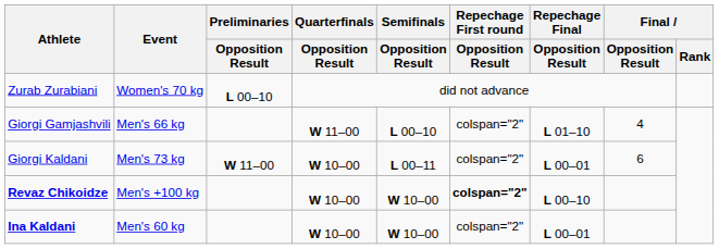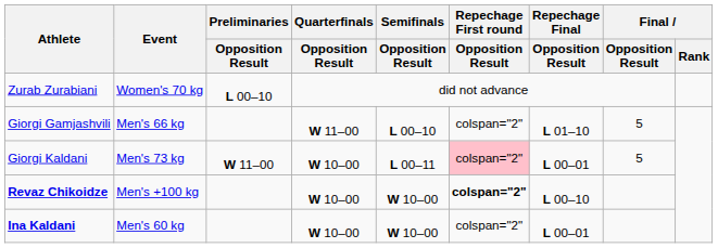Giorgi Gamjashvili | Final / Opposition Result: 4 -> 5
Giorgi Kaldani | Repechage First round / Opposition Result: no background -> pink background
Giorgi Kaldani | Final / Opposition Result: 6 -> 5
